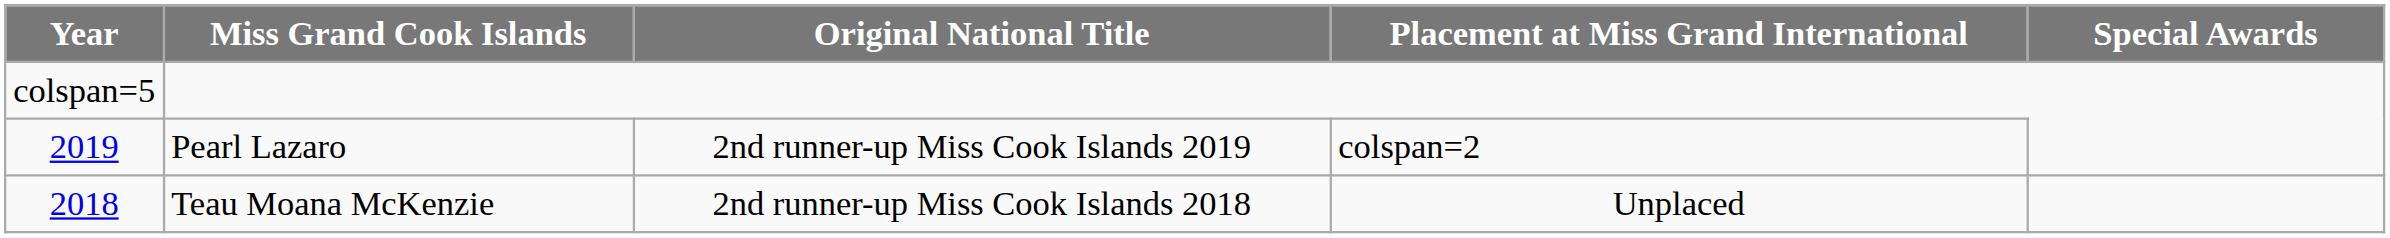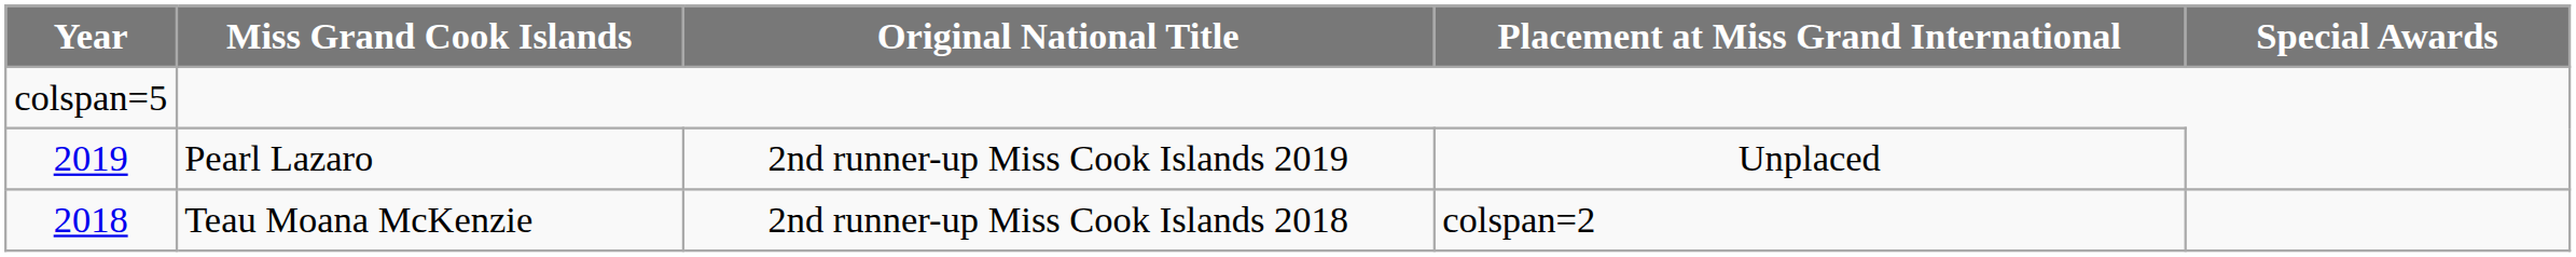Pearl Lazaro | Placement at Miss Grand International: colspan=2 -> Unplaced
Teau Moana McKenzie | Placement at Miss Grand International: Unplaced -> colspan=2
